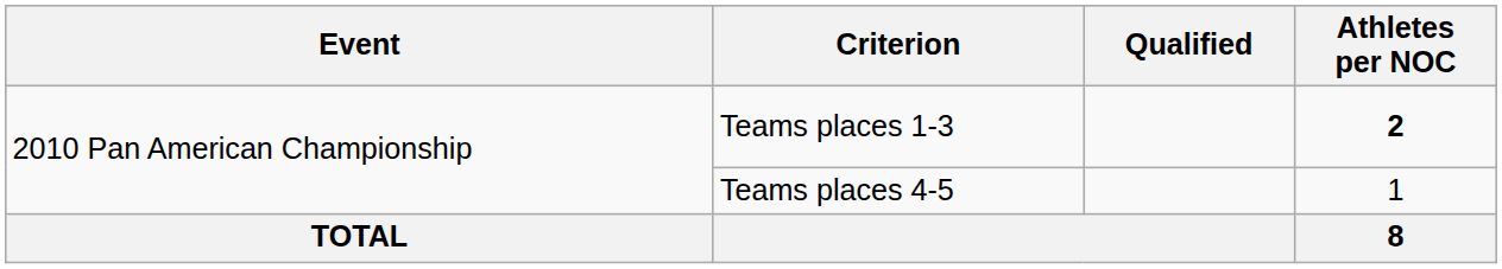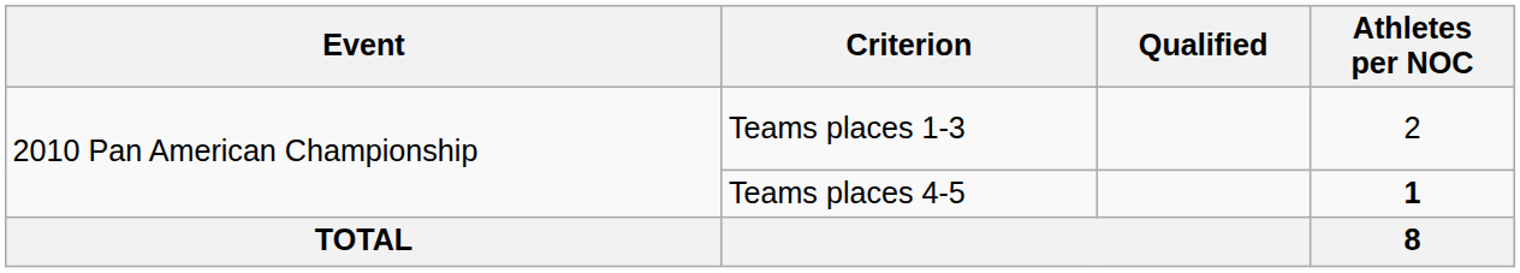Teams places 1-3 | Athletes per NOC: bold -> normal
Teams places 4-5 | Athletes per NOC: normal -> bold
